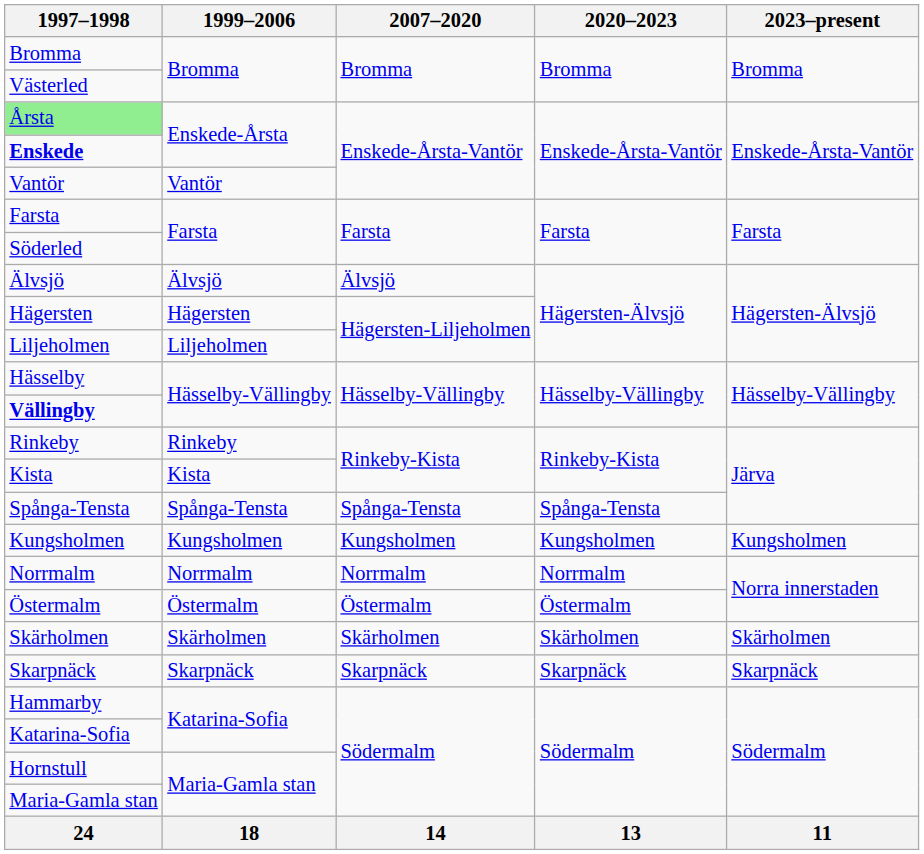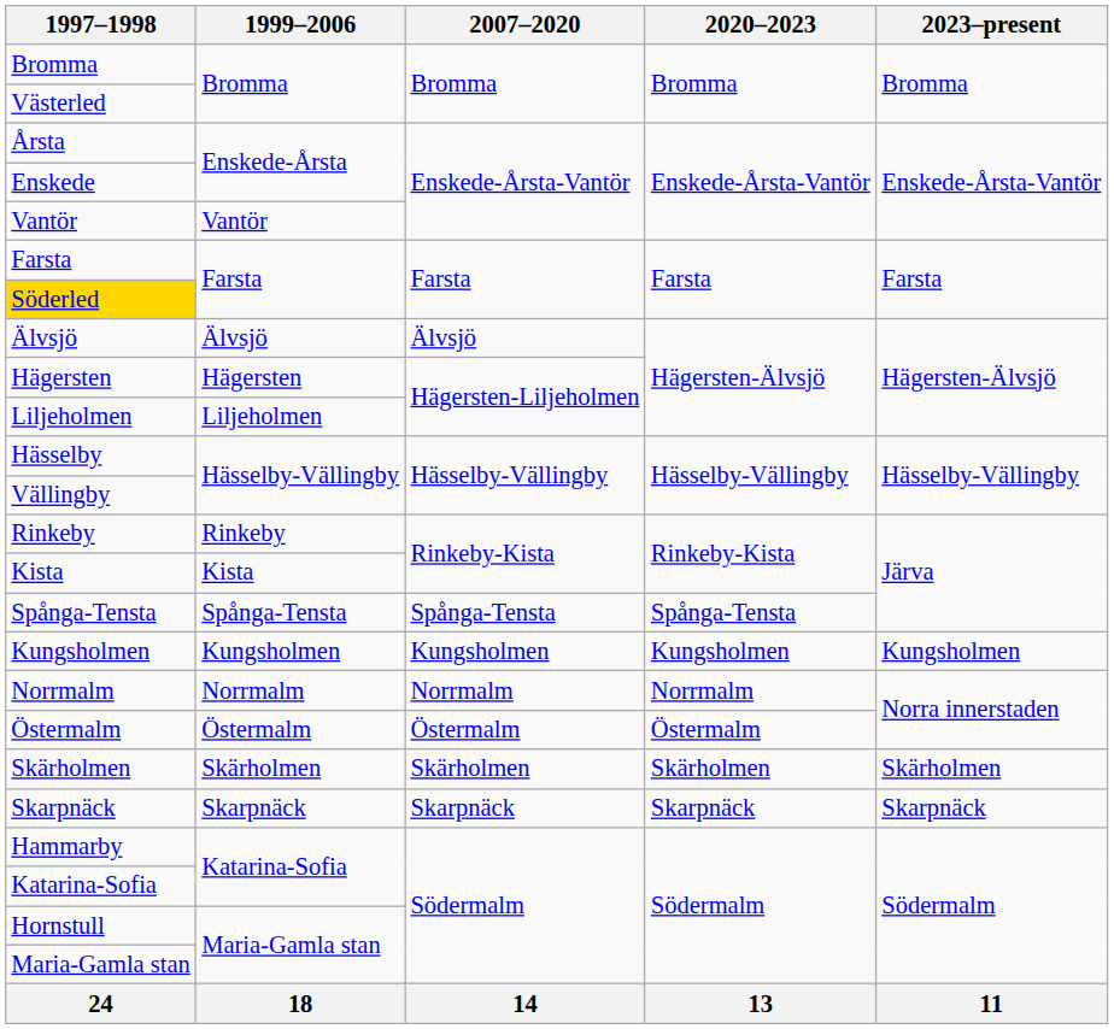Årsta | 1997–1998: lightgreen background -> no background
Enskede | 1997–1998: bold -> normal
Söderled | 1997–1998: no background -> gold background
Vällingby | 1997–1998: bold -> normal
